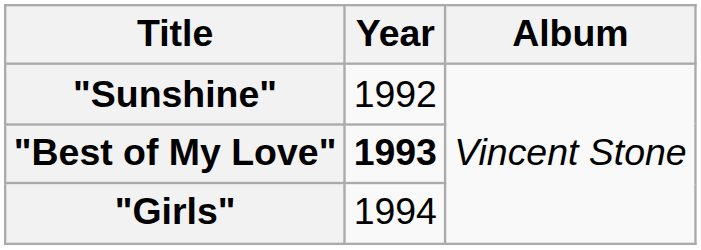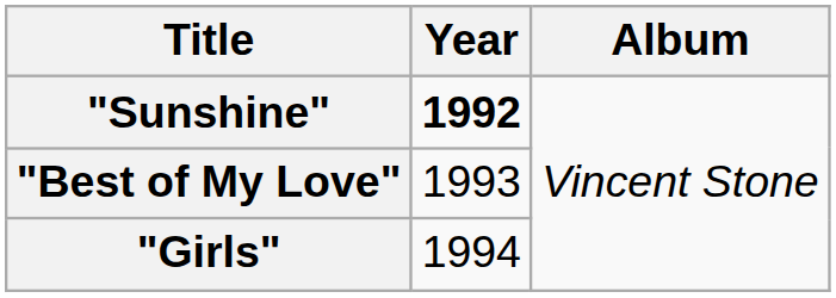"Sunshine" | Year: normal -> bold
"Best of My Love" | Year: bold -> normal
